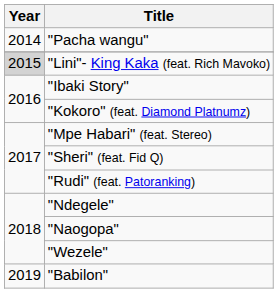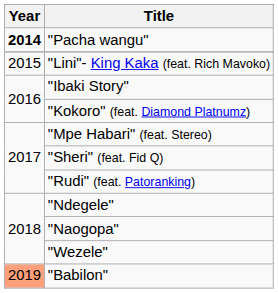"Pacha wangu" | Year: normal -> bold
"Lini"- King Kaka (feat. Rich Mavoko) | Year: lightgrey background -> no background
"Babilon" | Year: no background -> lightsalmon background
